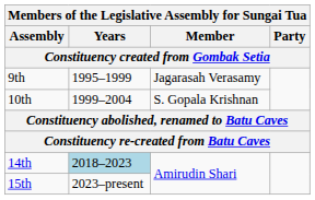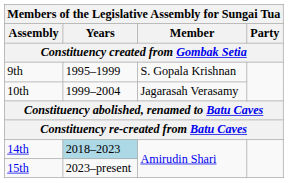9th | Member: Jagarasah Verasamy -> S. Gopala Krishnan
10th | Member: S. Gopala Krishnan -> Jagarasah Verasamy
